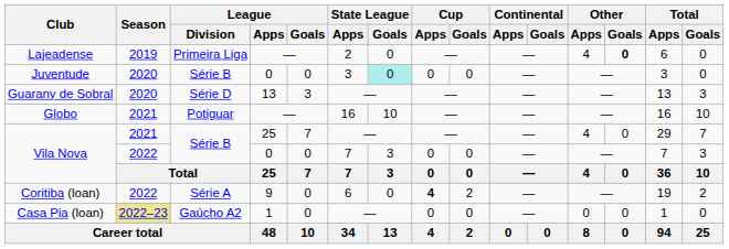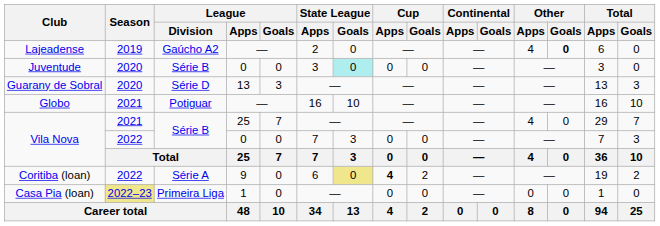Lajeadense | League / Division: Primeira Liga -> Gaúcho A2
Coritiba (loan) | State League / Goals: no background -> khaki background
Casa Pia (loan) | League / Division: Gaúcho A2 -> Primeira Liga
